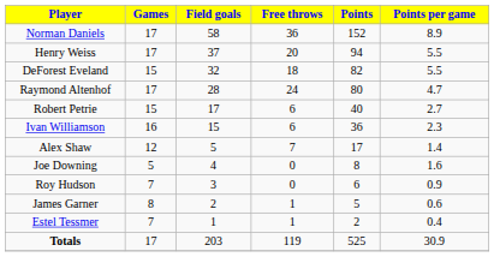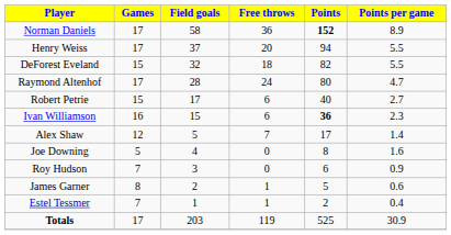Norman Daniels | Points: normal -> bold
Ivan Williamson | Points: normal -> bold
